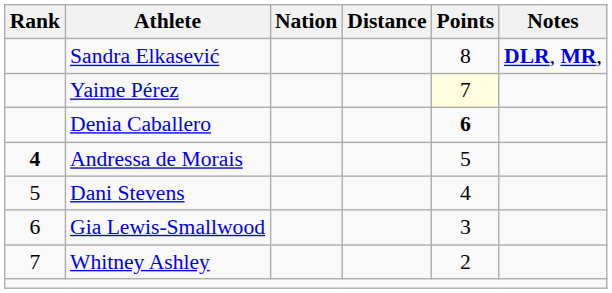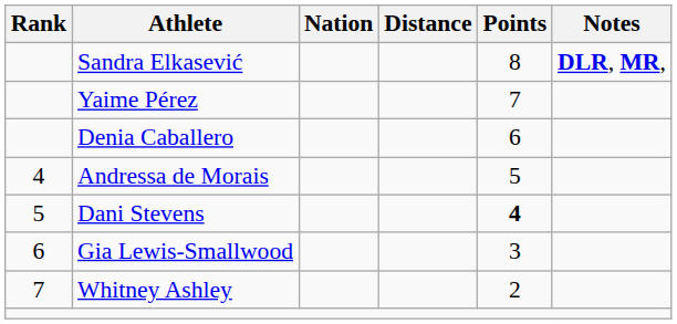Yaime Pérez | Points: lightyellow background -> no background
Denia Caballero | Points: bold -> normal
Andressa de Morais | Rank: bold -> normal
Dani Stevens | Points: normal -> bold
